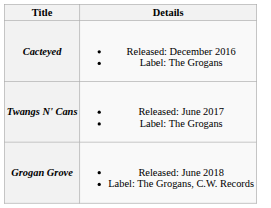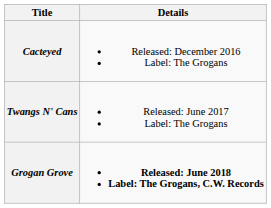Grogan Grove | Details: normal -> bold
